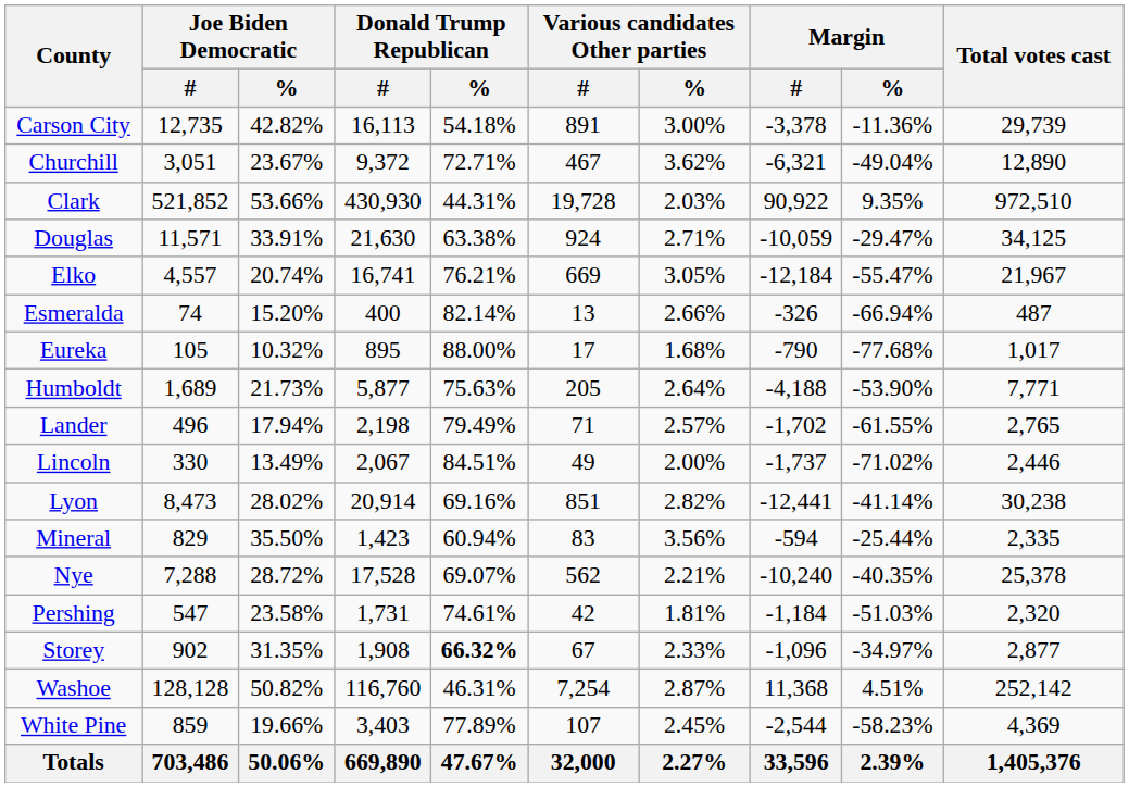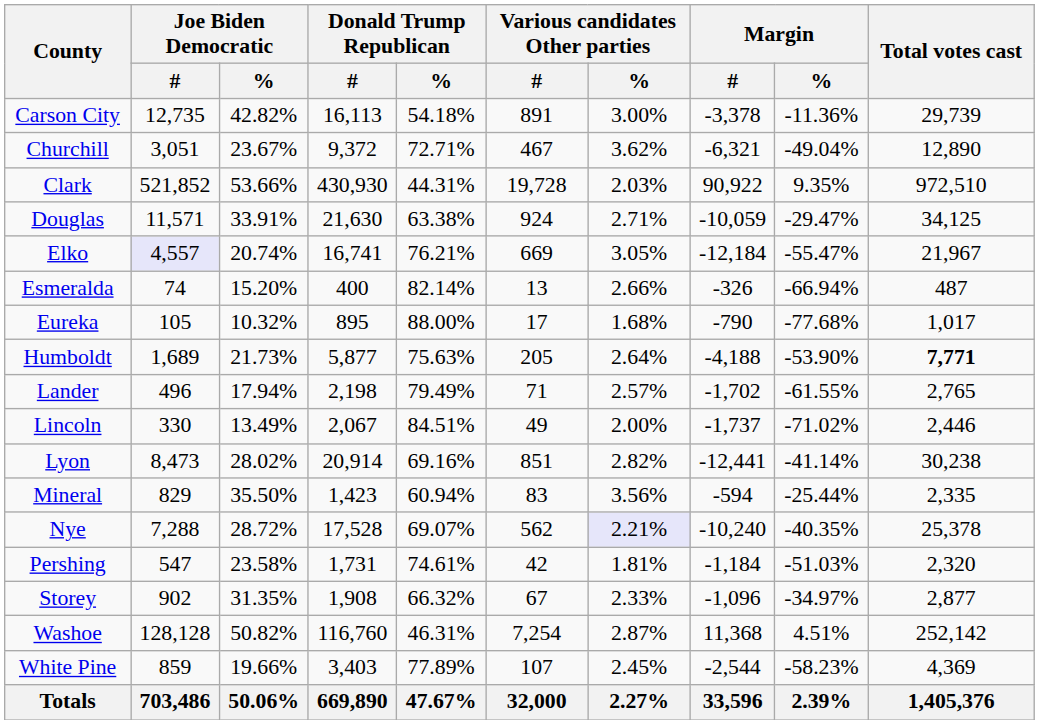Elko | Joe Biden Democratic / #: no background -> lavender background
Humboldt | Total votes cast: normal -> bold
Nye | Various candidates Other parties / %: no background -> lavender background
Storey | Donald Trump Republican / %: bold -> normal
